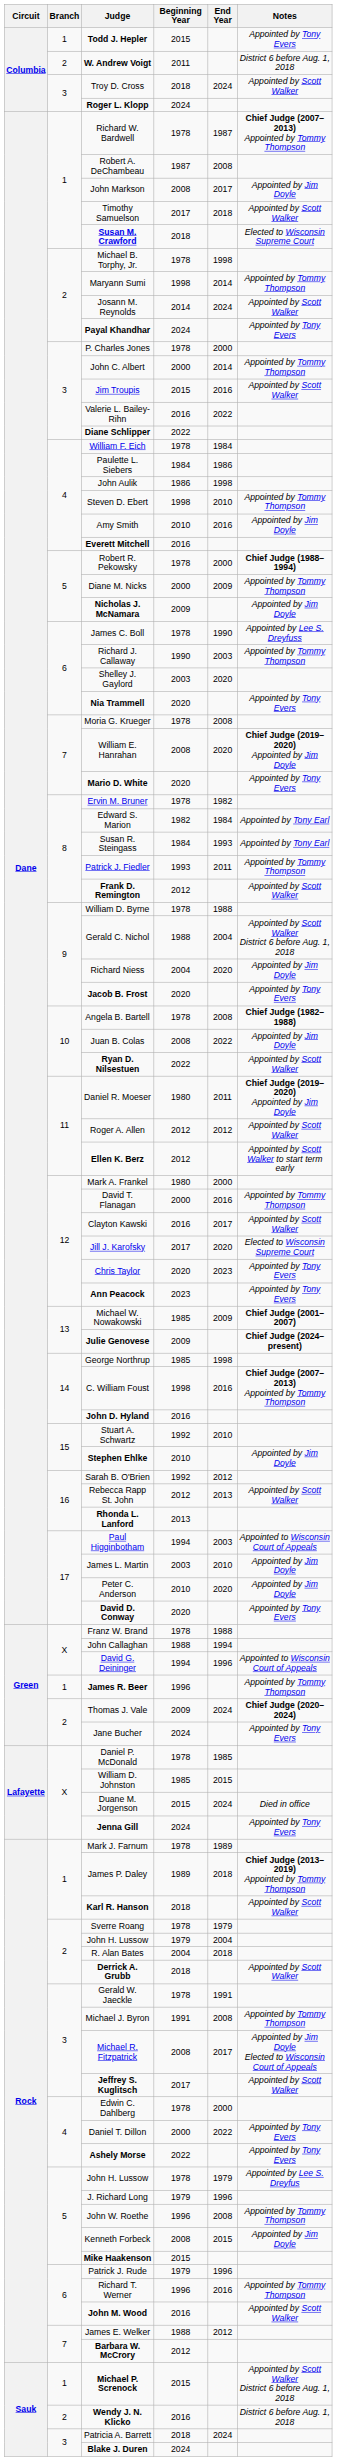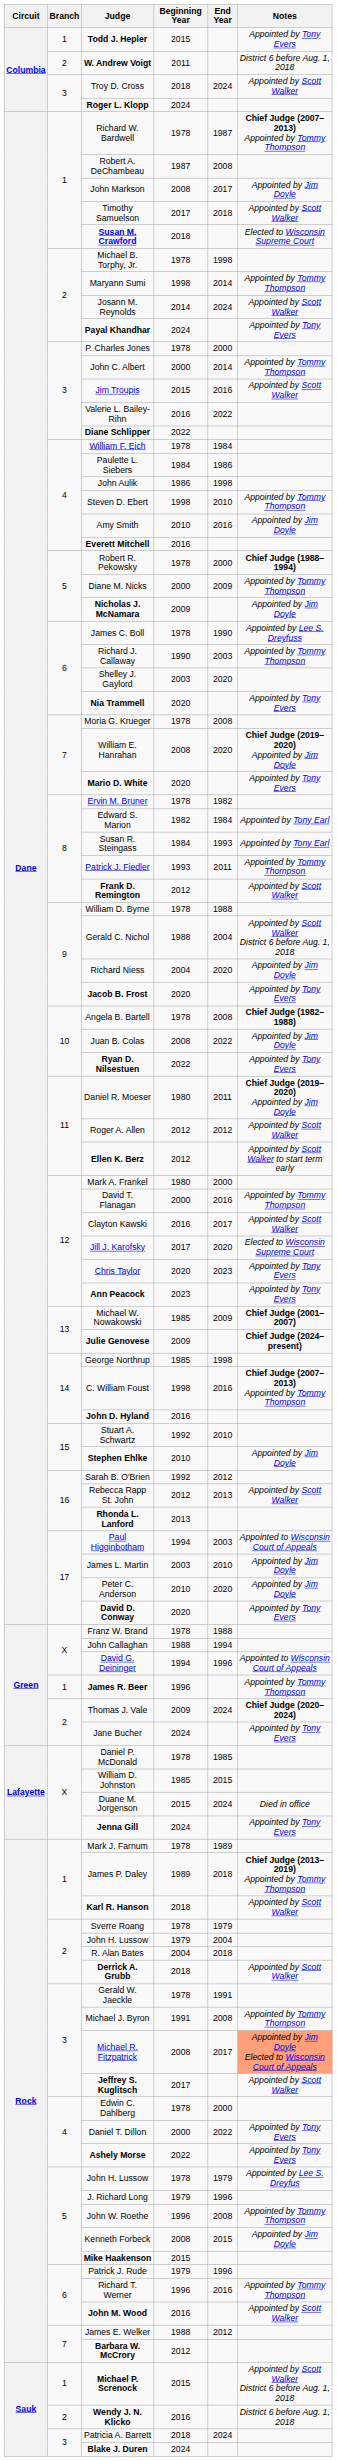Ryan D. Nilsestuen | Notes: Appointed by Scott Walker -> Appointed by Tony Evers
Michael R. Fitzpatrick | Notes: no background -> lightsalmon background
